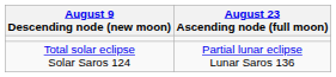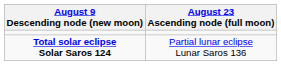row 3 | August 9 Descending node (new moon): normal -> bold
